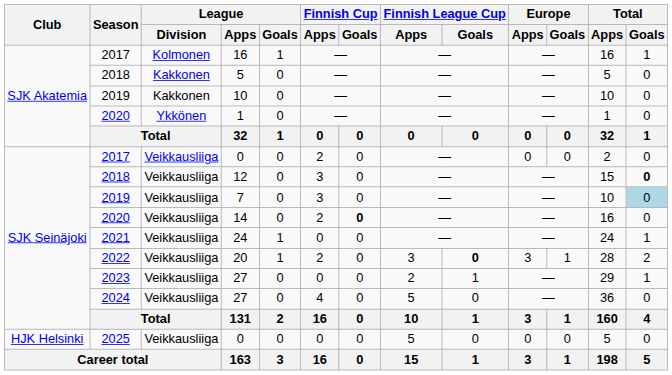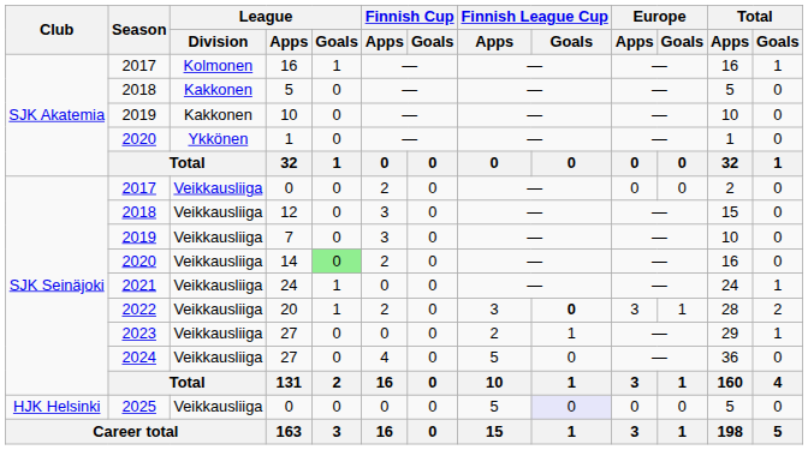12 | Total / Goals: bold -> normal
7 | Total / Goals: lightblue background -> no background
14 | League / Goals: no background -> lightgreen background
14 | Finnish Cup / Goals: bold -> normal
2025 / 0 | Finnish League Cup / Goals: no background -> lavender background
